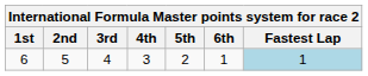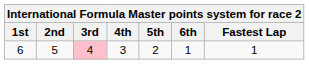6 | 3rd: no background -> pink background
6 | Fastest Lap: lightblue background -> no background
